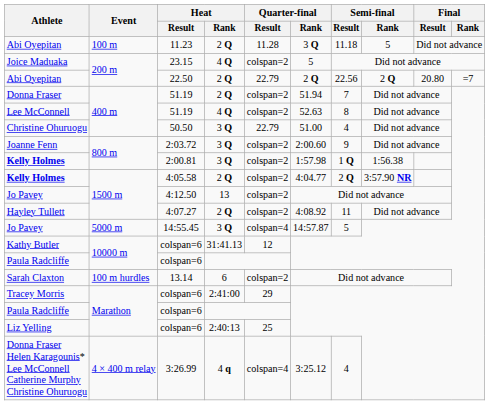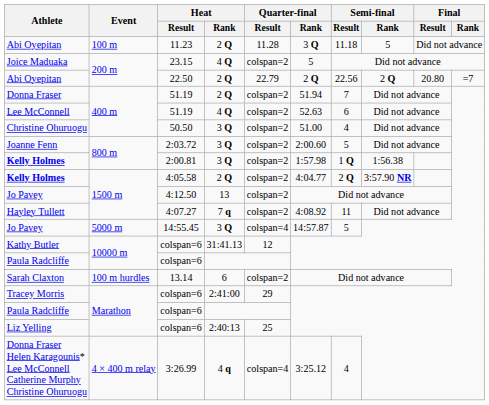Lee McConnell | Semi-final / Result: 8 -> 6
Christine Ohuruogu | Quarter-final / Result: 22.79 -> colspan=2
Joanne Fenn | Semi-final / Result: 9 -> 5
Hayley Tullett | Heat / Rank: 2 Q -> 7 q
